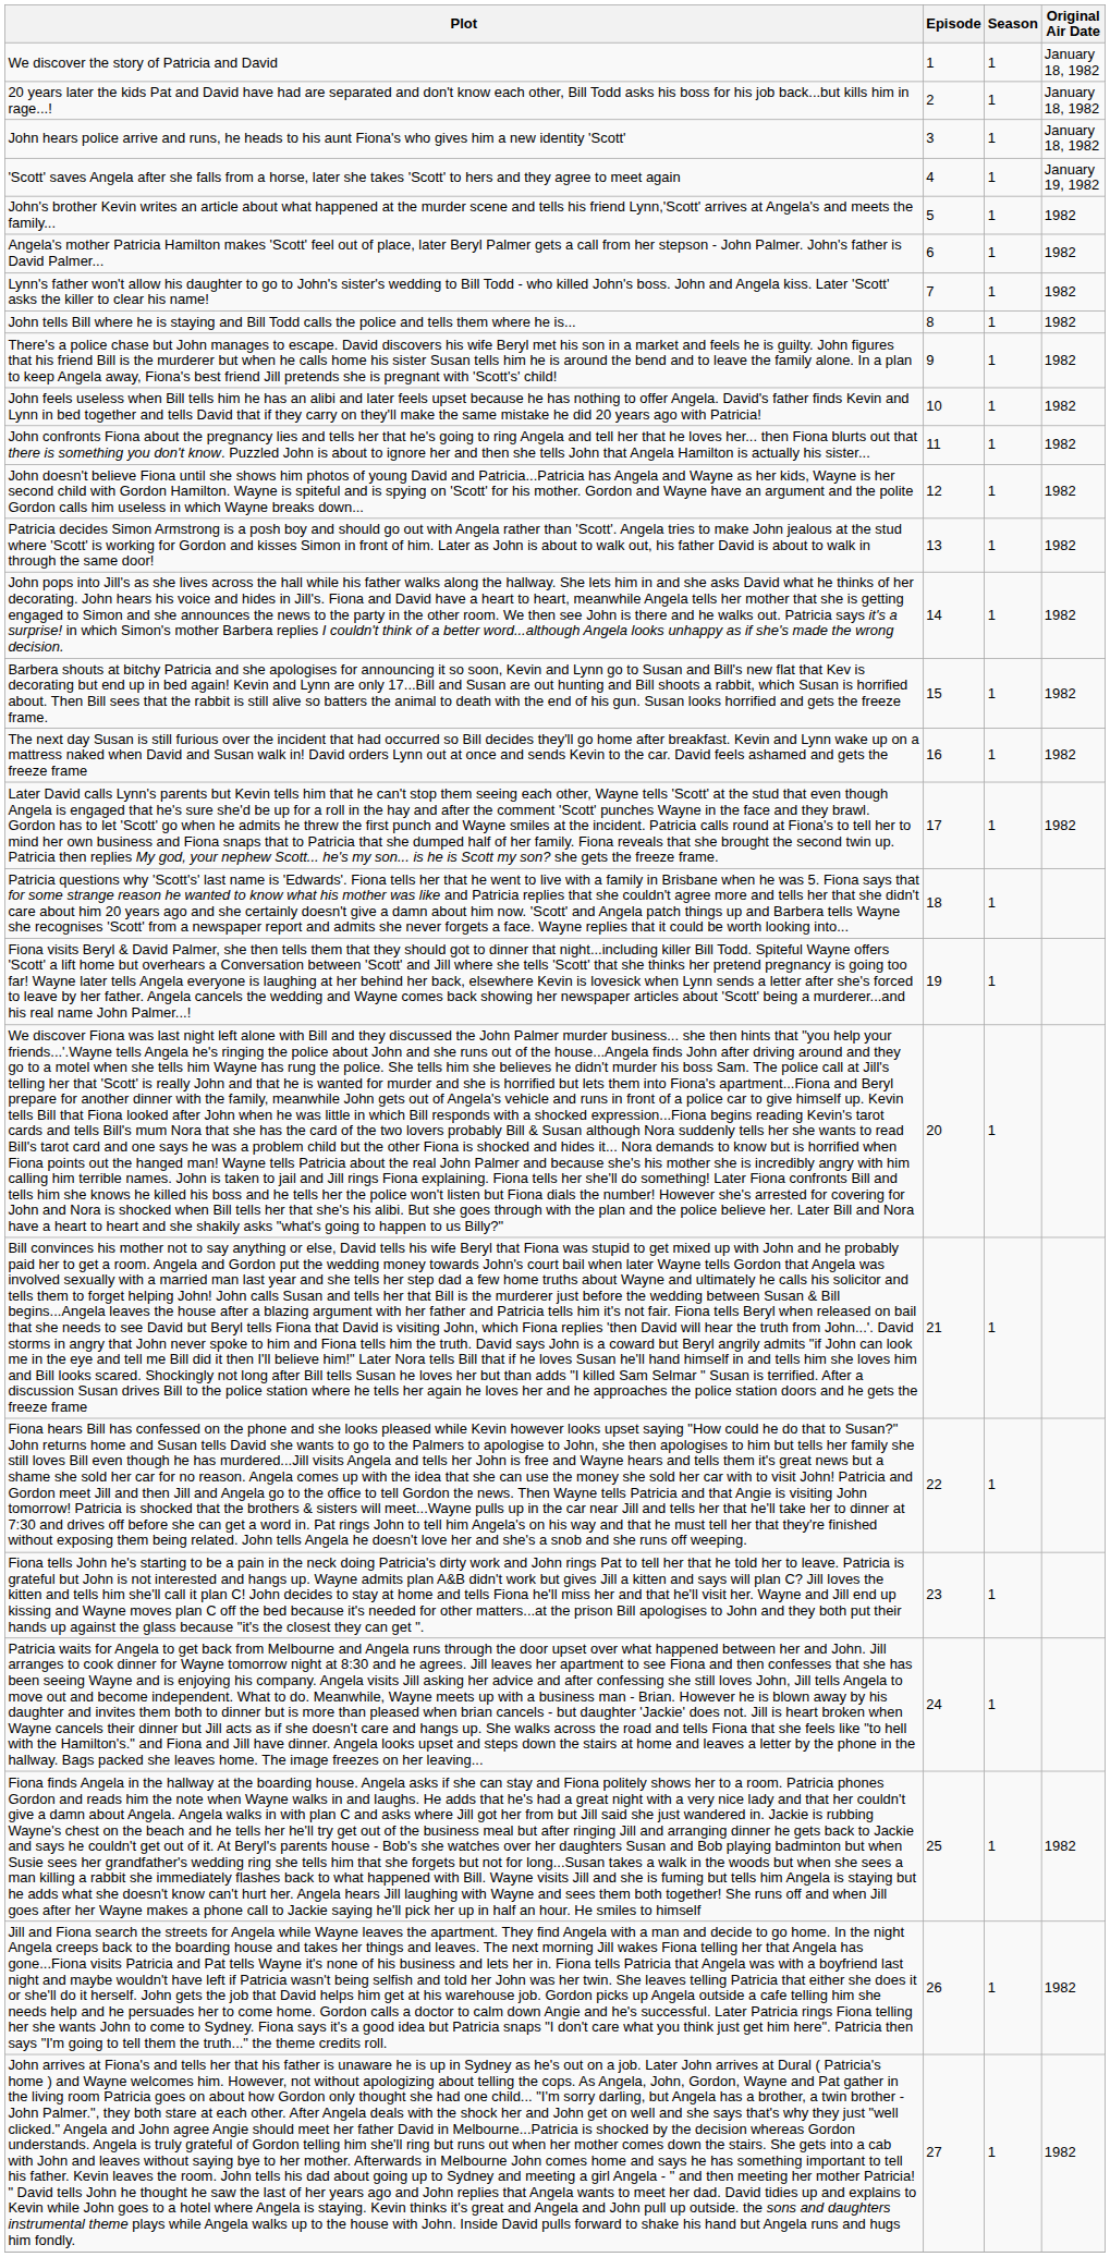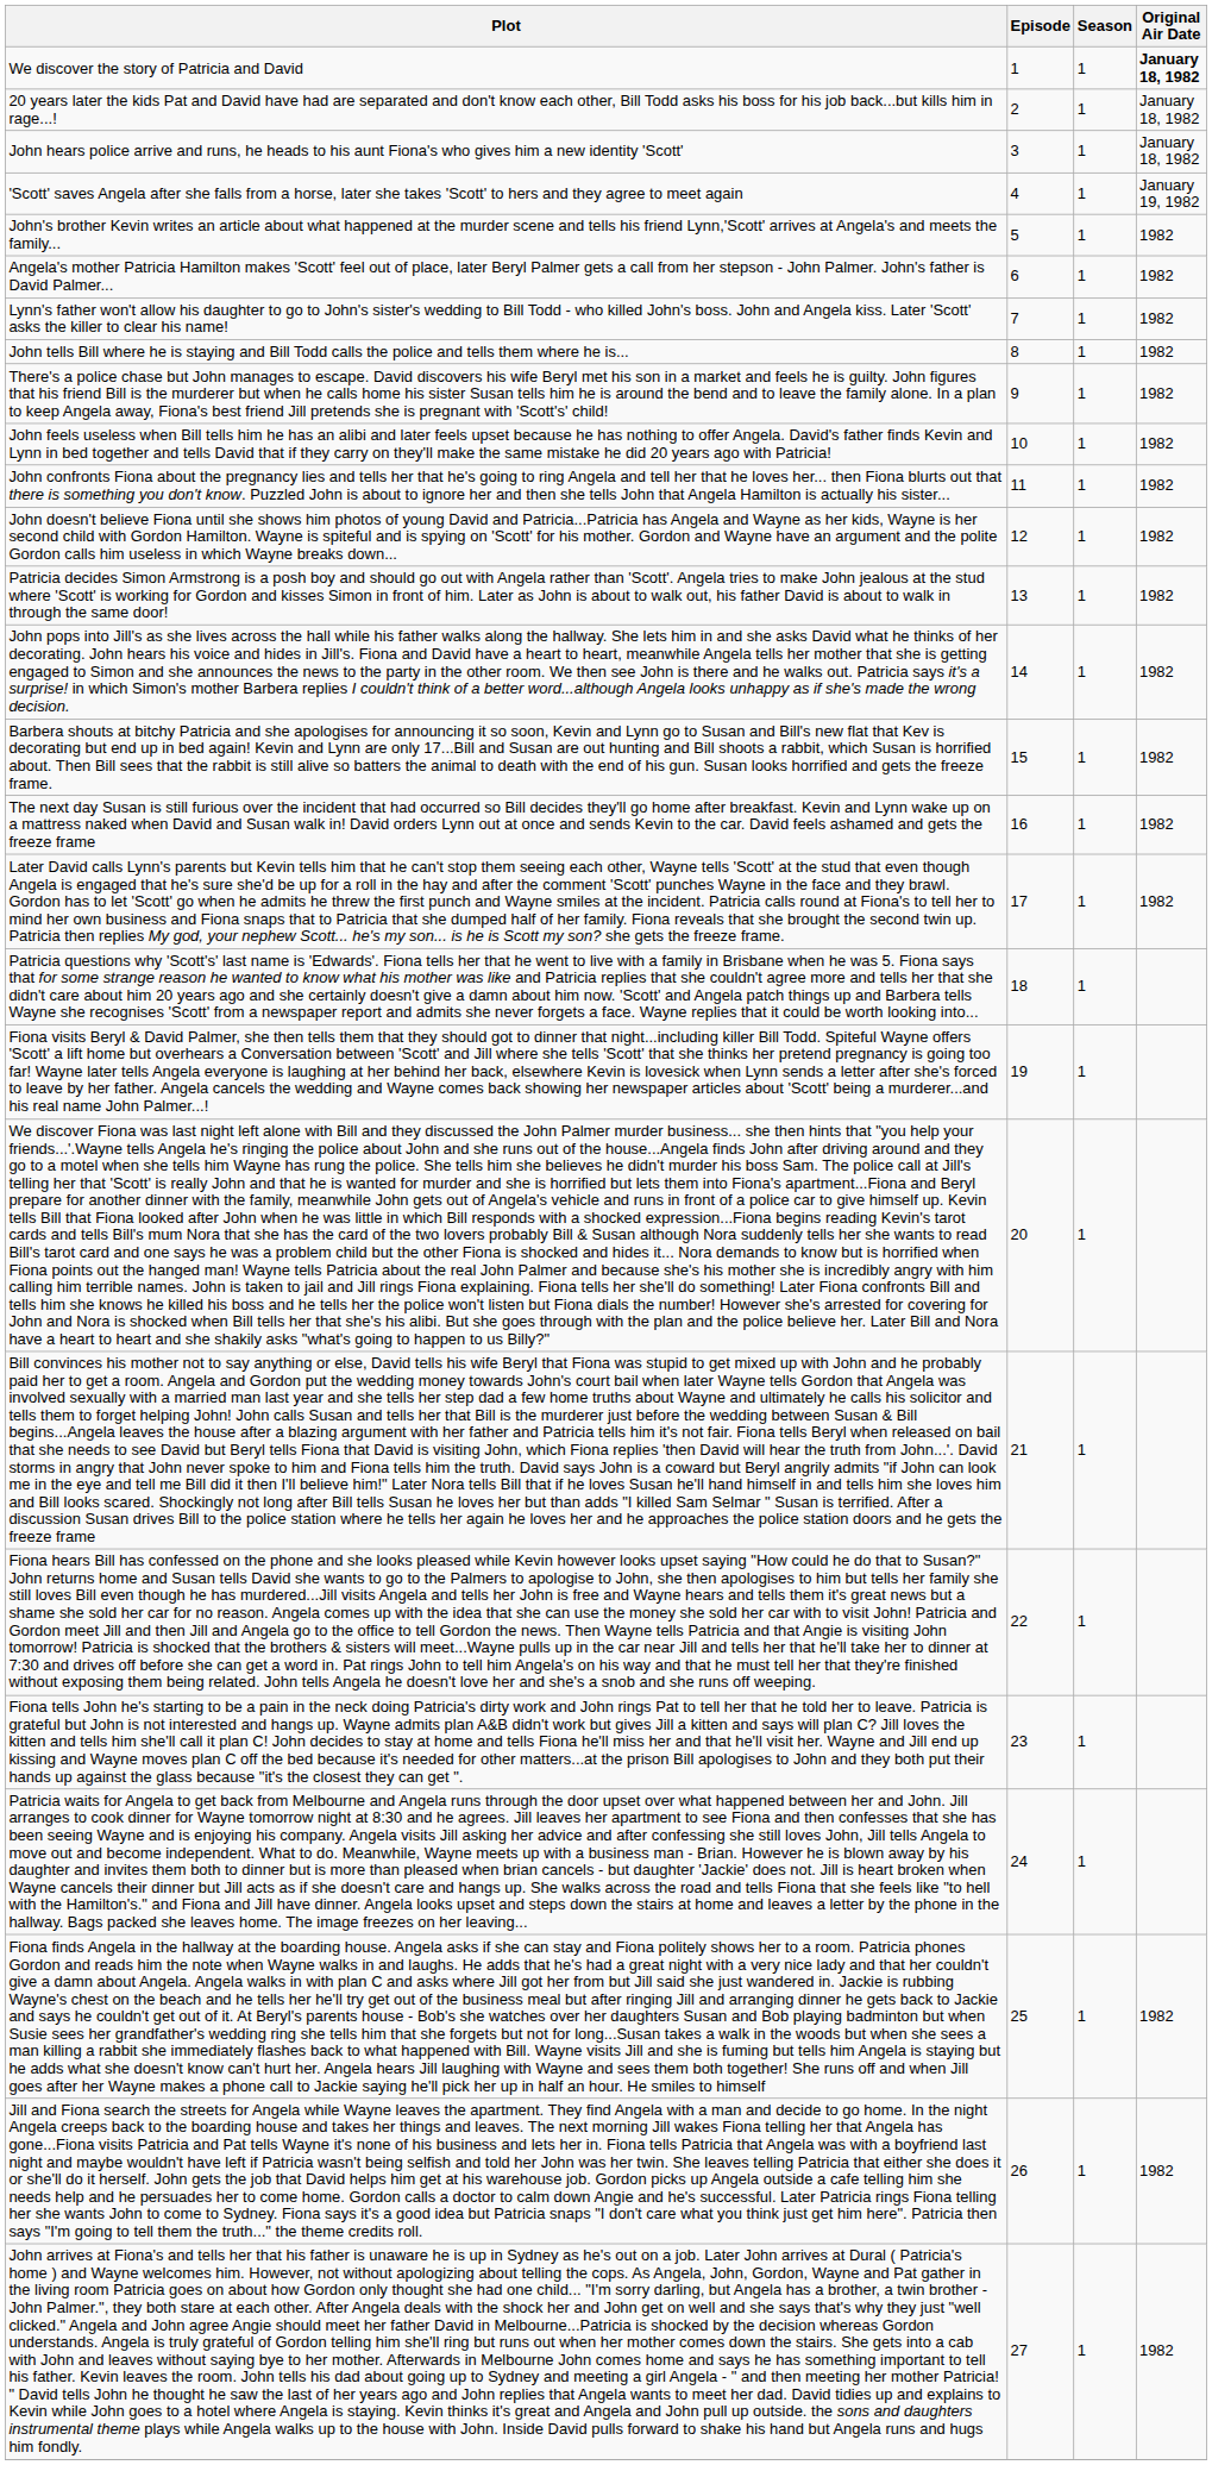We discover the story of Patricia and David | Original Air Date: normal -> bold
